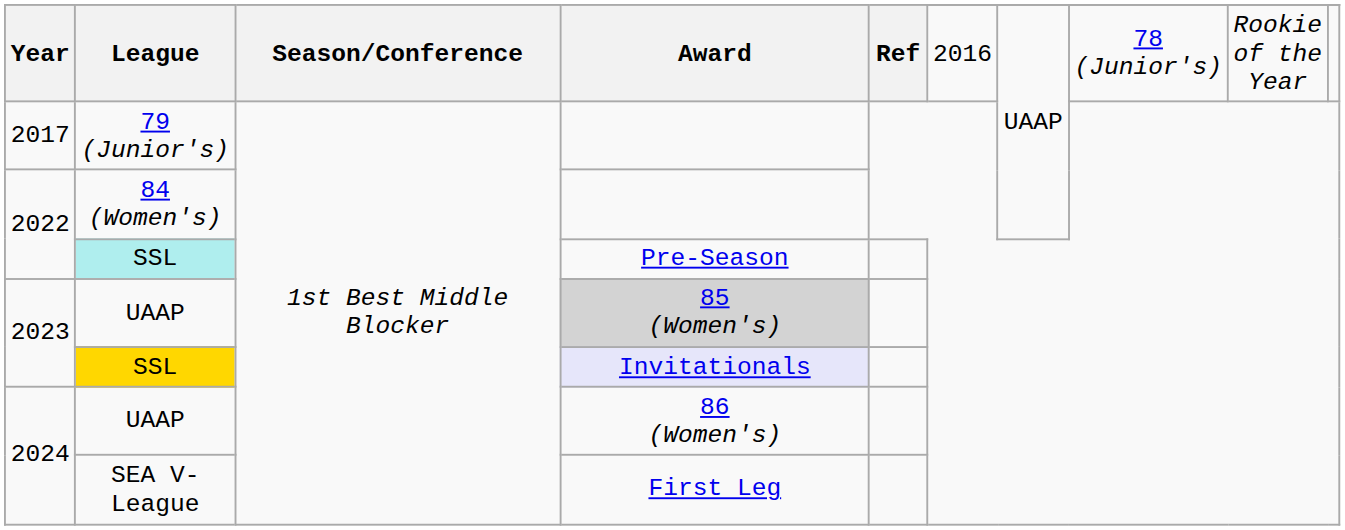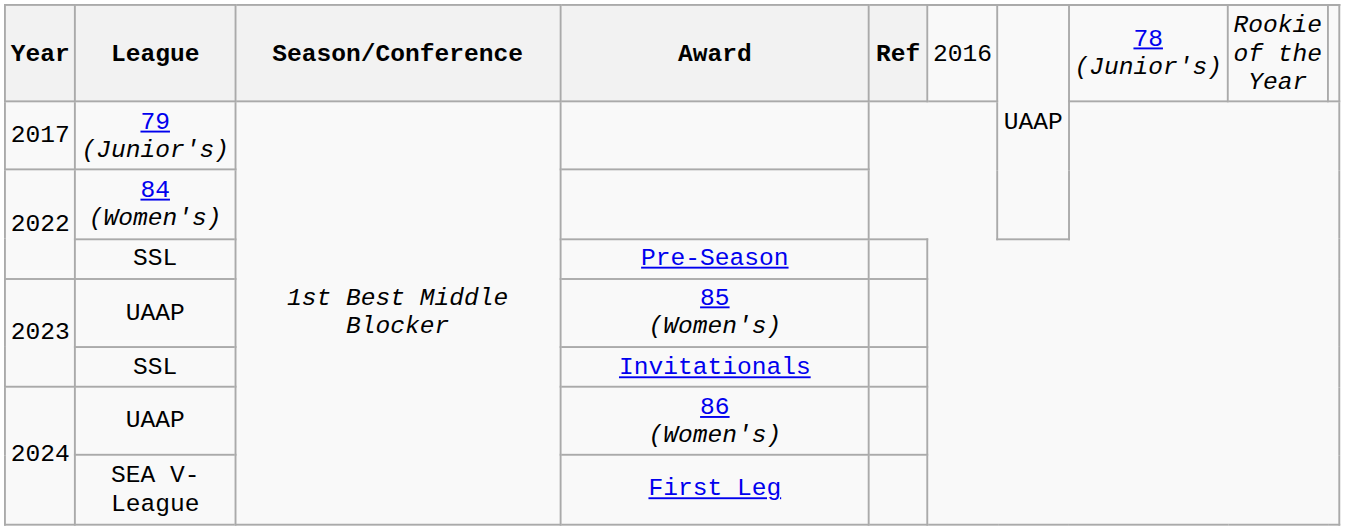Pre-Season | League: paleturquoise background -> no background
85 (Women's) | Award: lightgrey background -> no background
Invitationals | League: gold background -> no background
Invitationals | Award: lavender background -> no background
